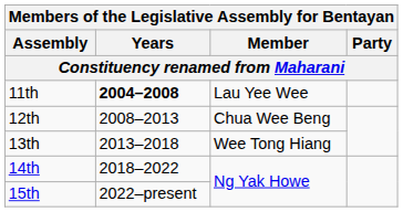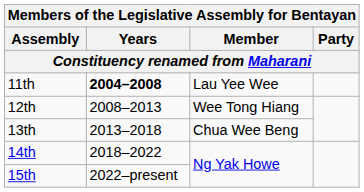12th | Member: Chua Wee Beng -> Wee Tong Hiang
13th | Member: Wee Tong Hiang -> Chua Wee Beng
